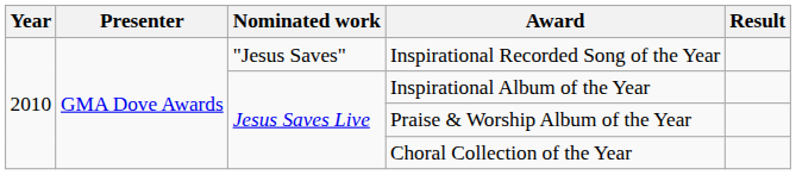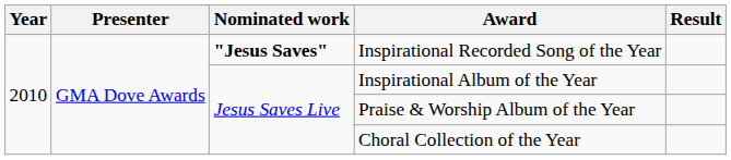Inspirational Recorded Song of the Year | Nominated work: normal -> bold
